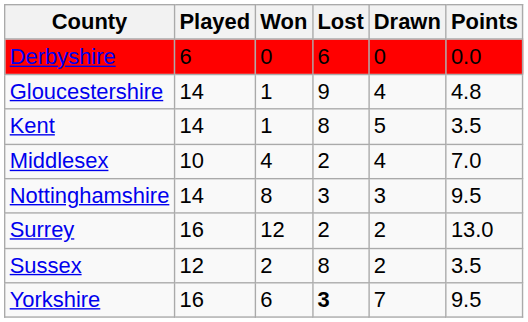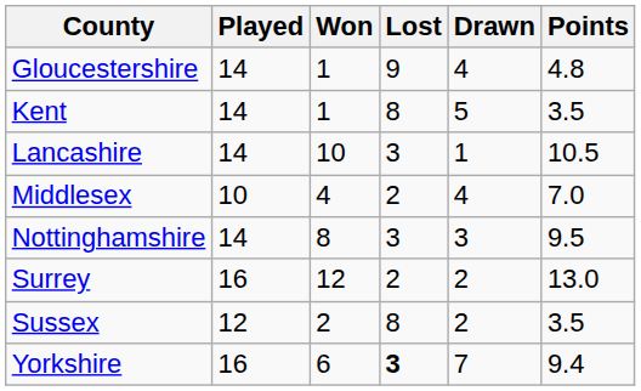- row: Derbyshire | 6 | 0 | 6 | 0 | 0.0
+ row: Lancashire | 14 | 10 | 3 | 1 | 10.5
Yorkshire | Points: 9.5 -> 9.4
